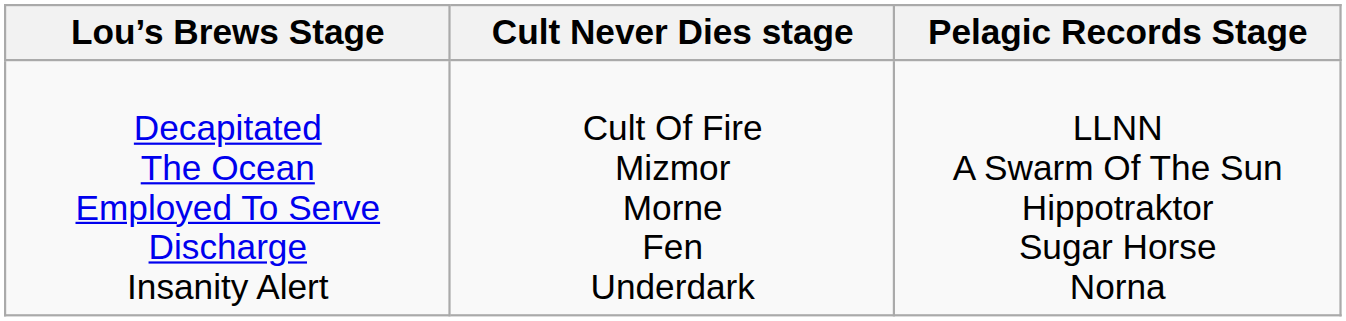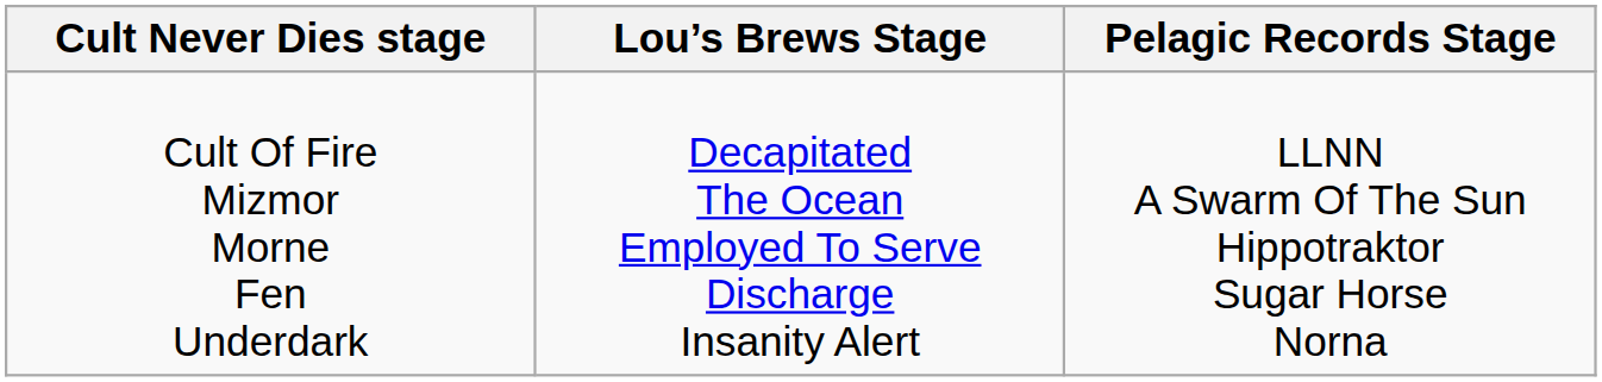columns swapped: Lou’s Brews Stage <-> Cult Never Dies stage
